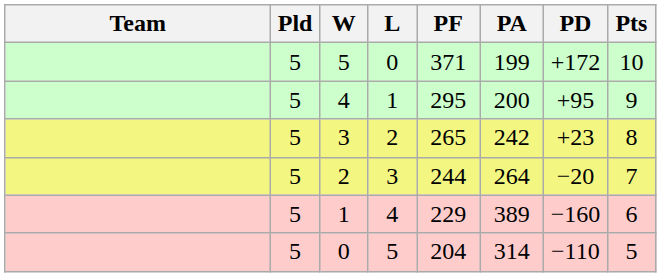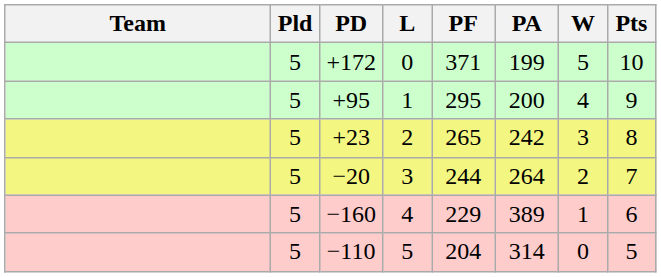columns swapped: W <-> PD
